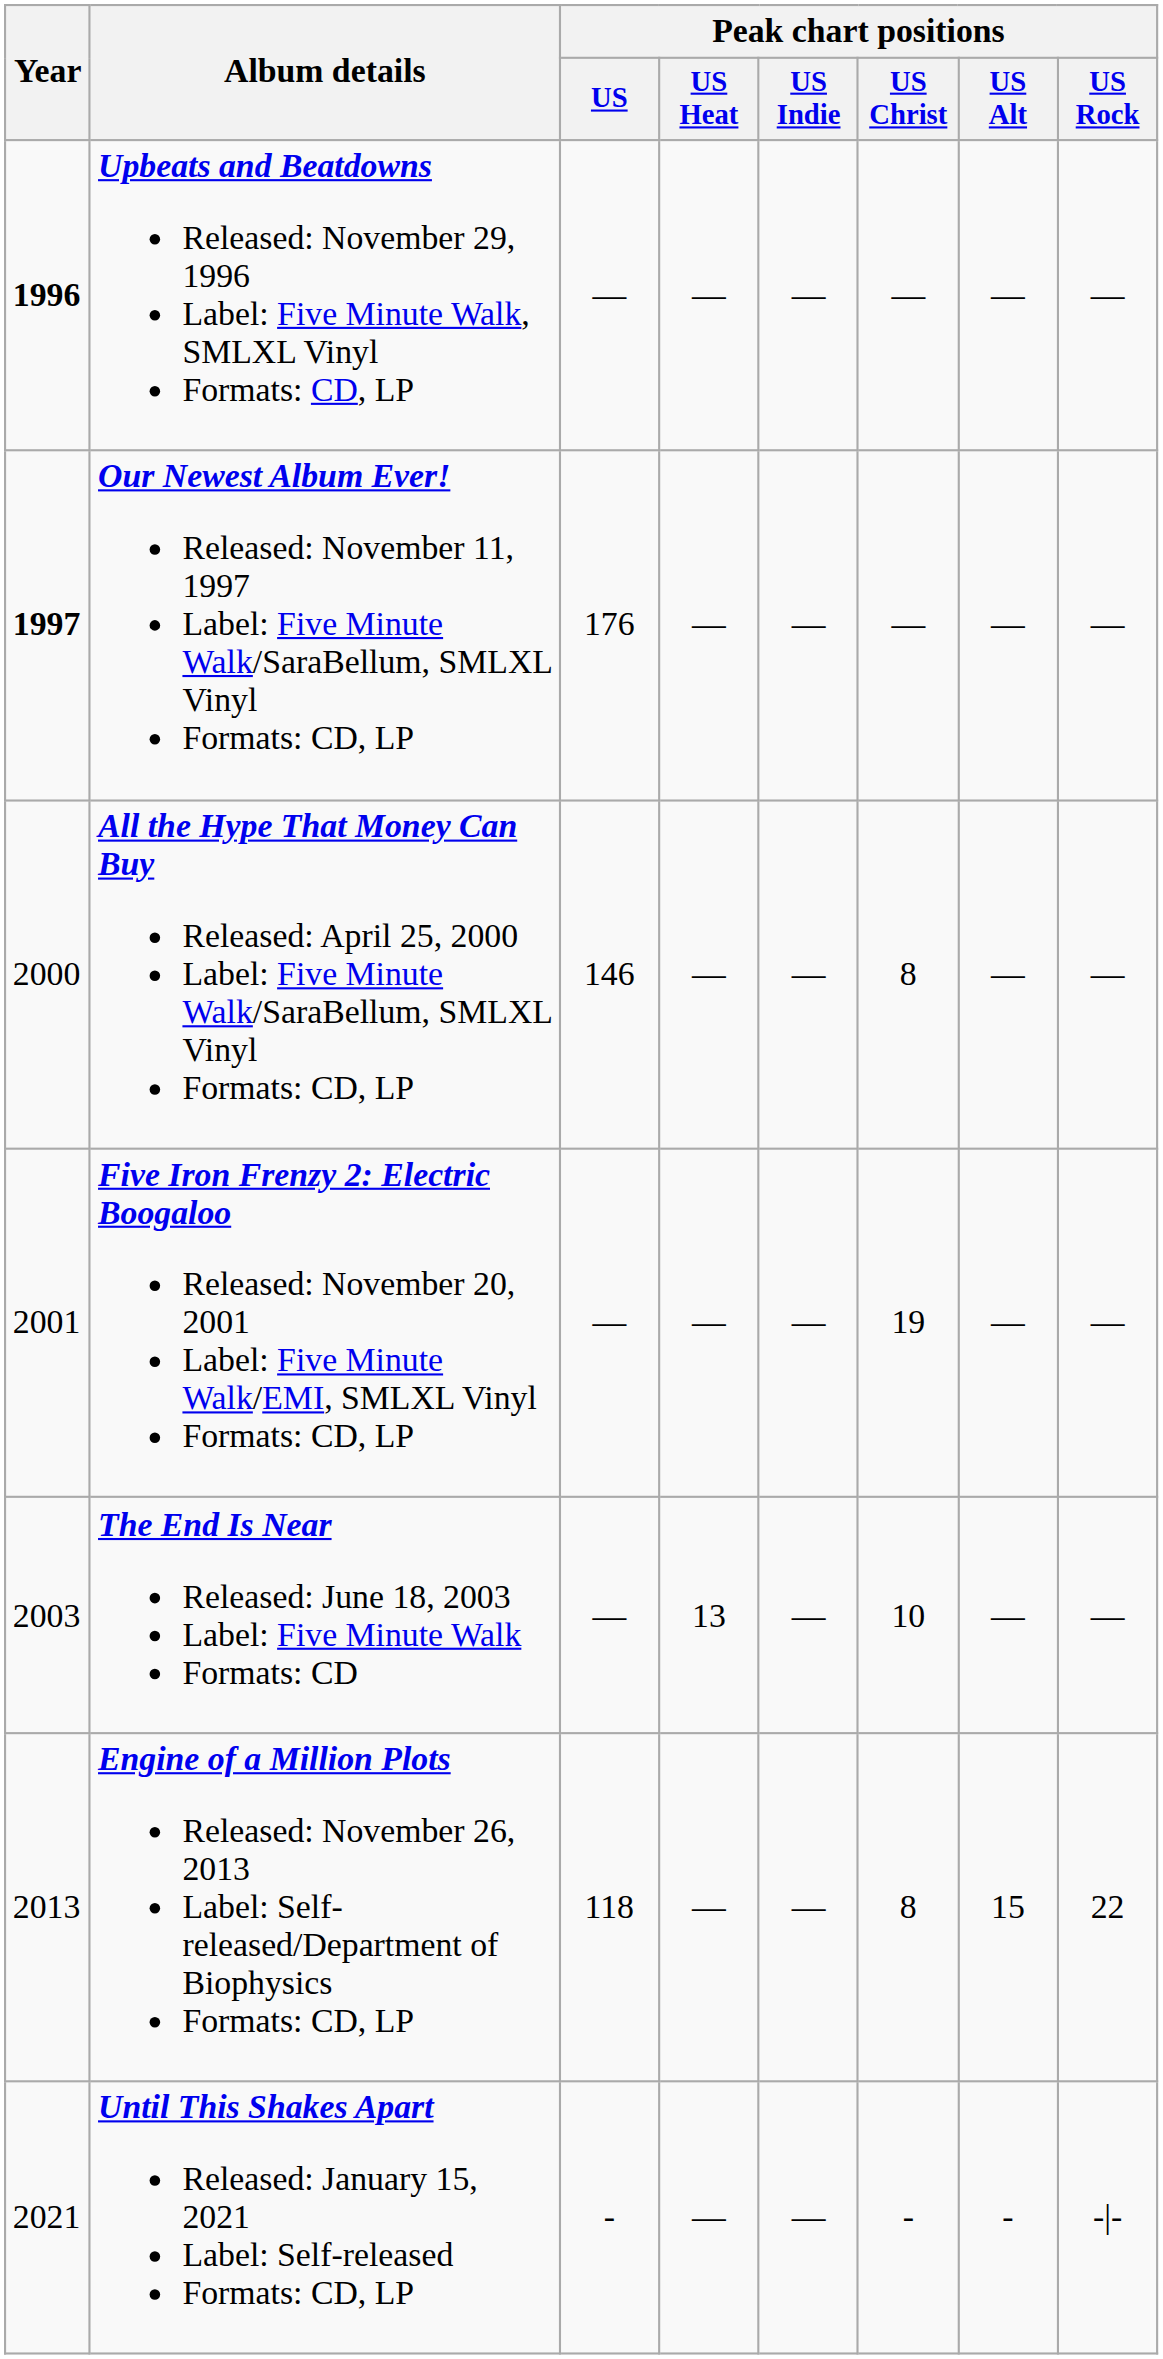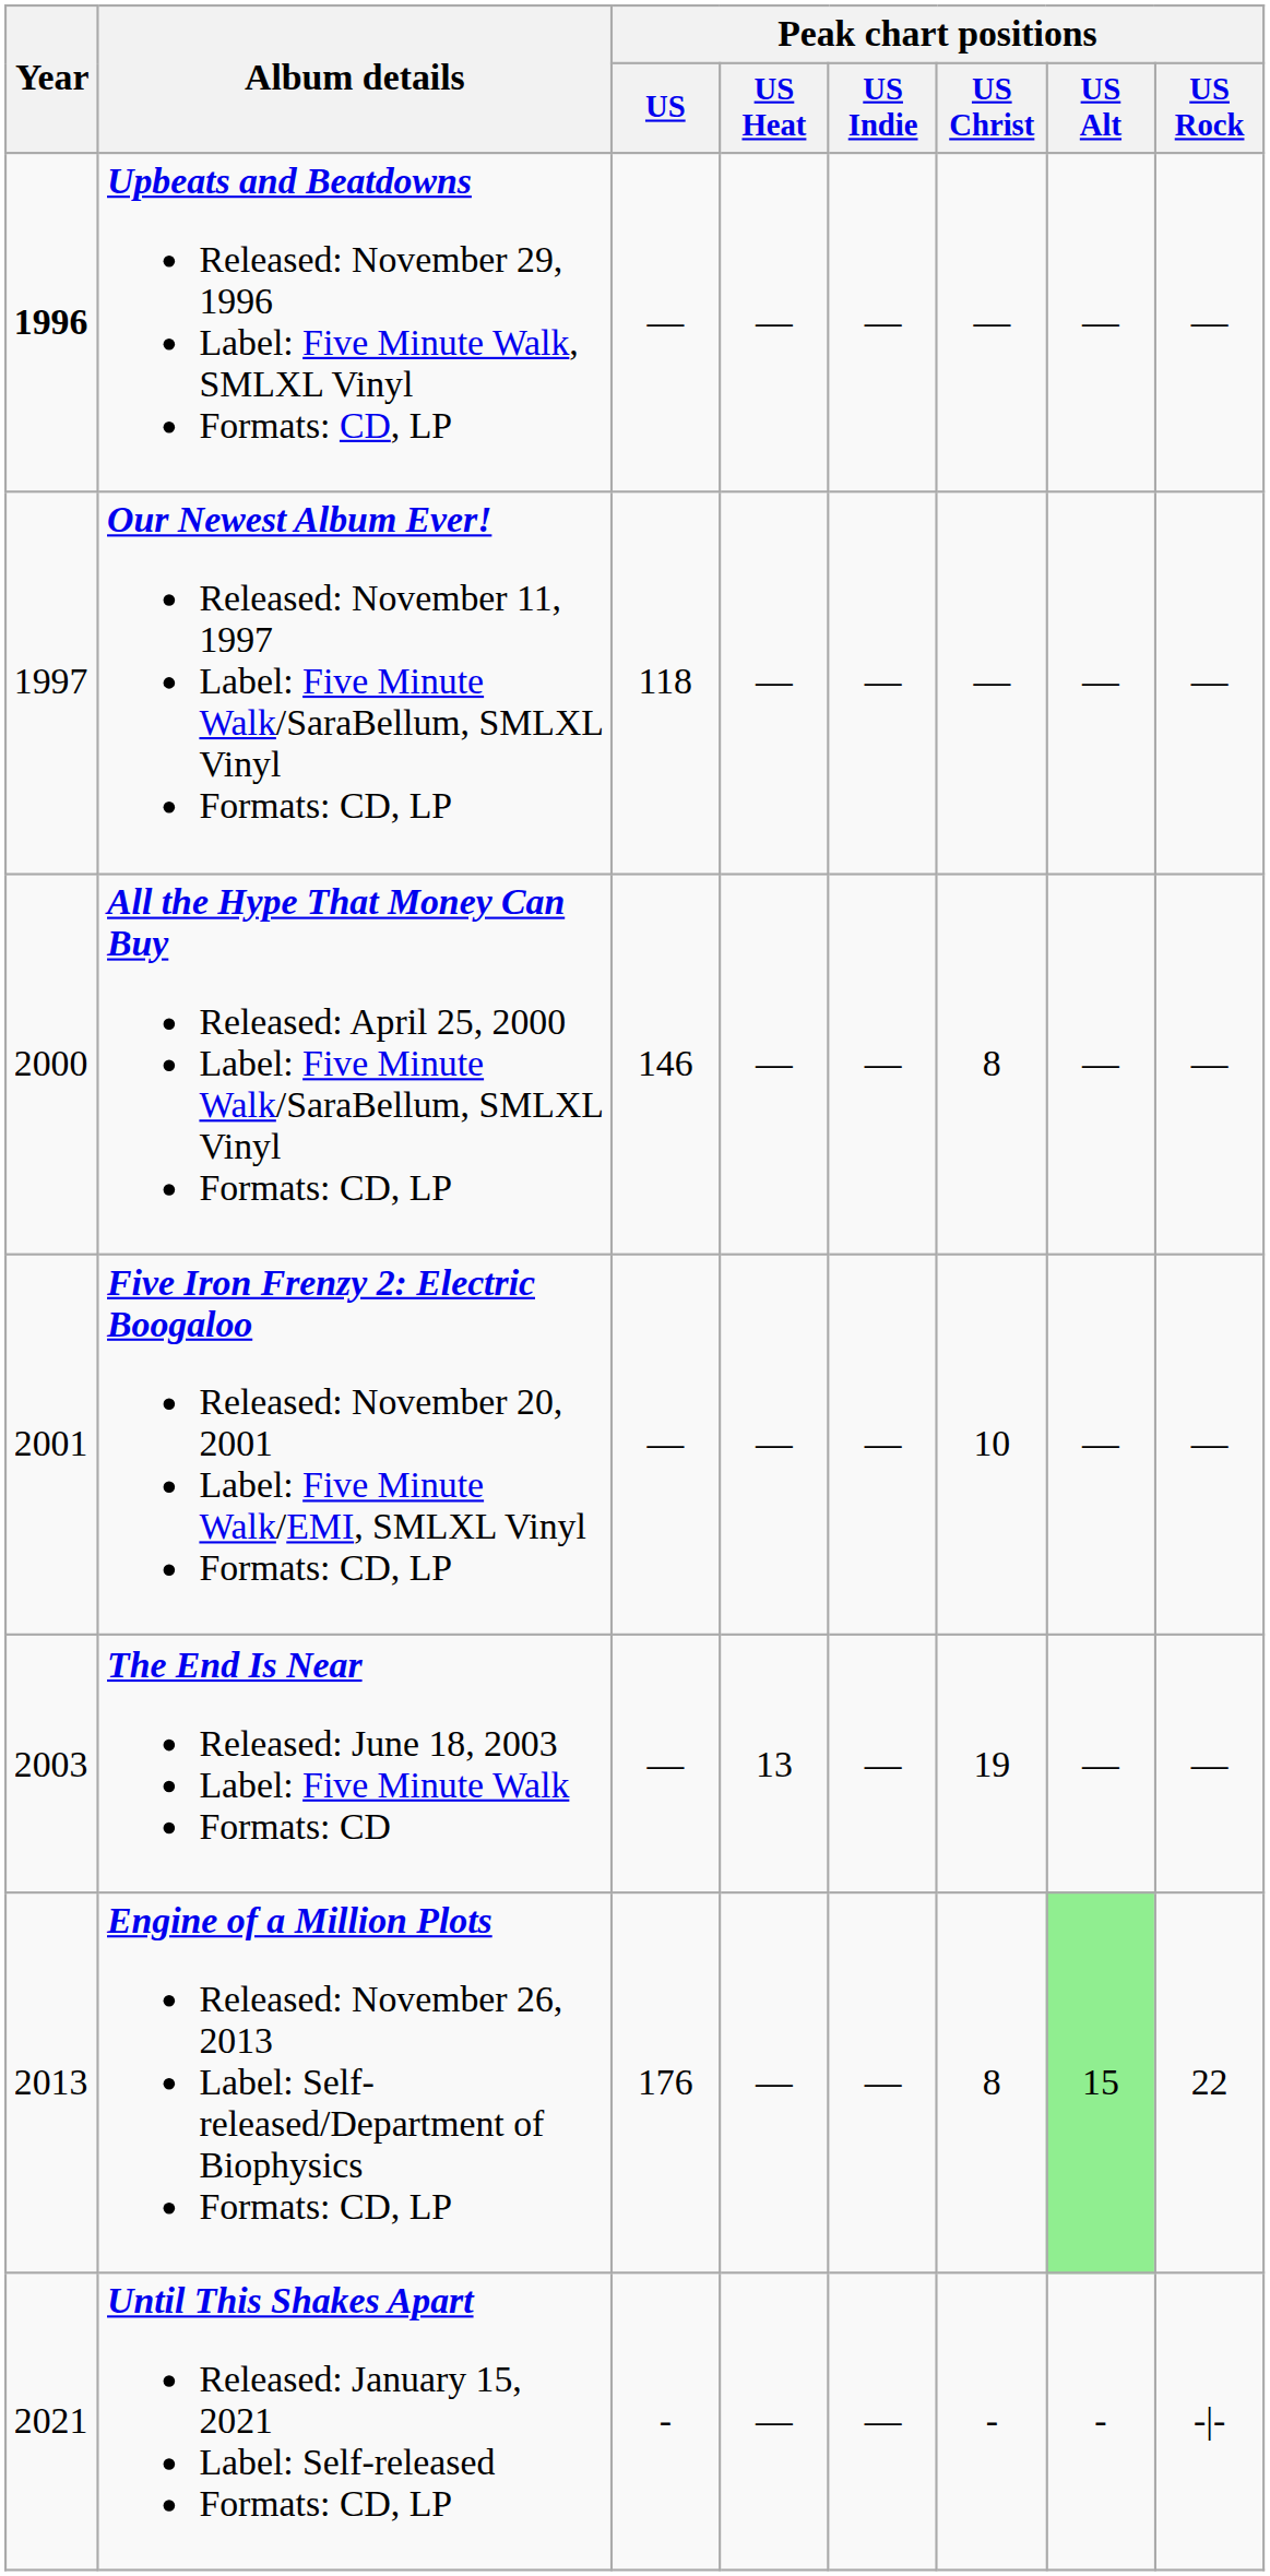row 4 | Year: bold -> normal
row 4 | Peak chart positions / US: 176 -> 118
row 6 | Peak chart positions / US Christ: 19 -> 10
row 7 | Peak chart positions / US Christ: 10 -> 19
row 8 | Peak chart positions / US: 118 -> 176
row 8 | Peak chart positions / US Alt: no background -> lightgreen background
